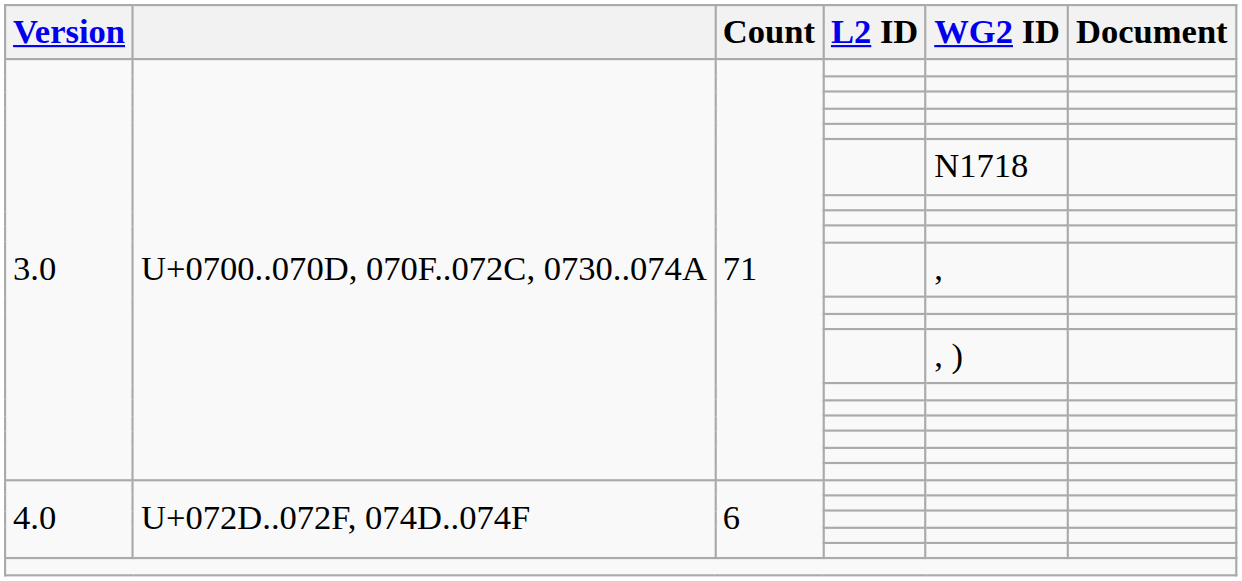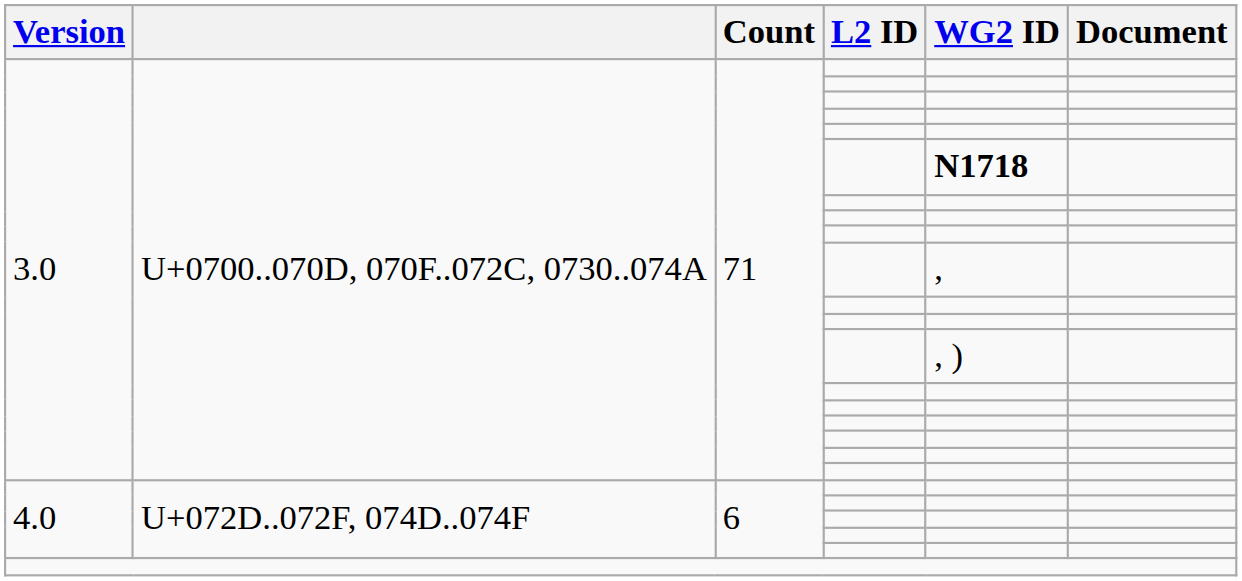row 7 | WG2 ID: normal -> bold
